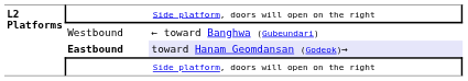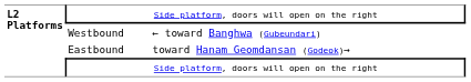Eastbound | column 2: bold -> normal
Eastbound | column 3: lavender background -> no background
